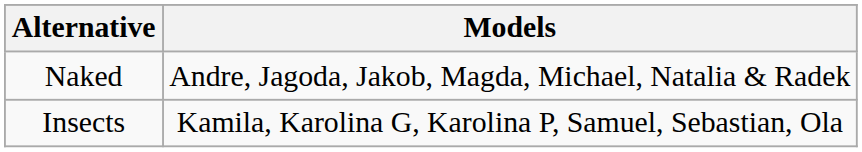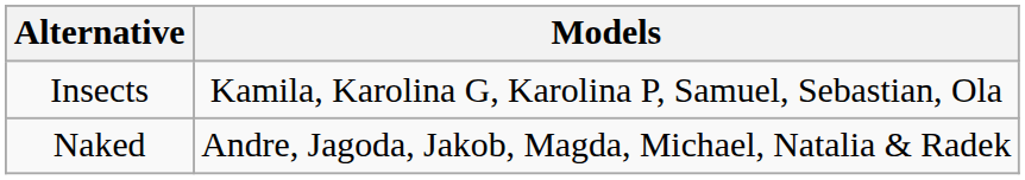rows swapped: Insects <-> Naked
